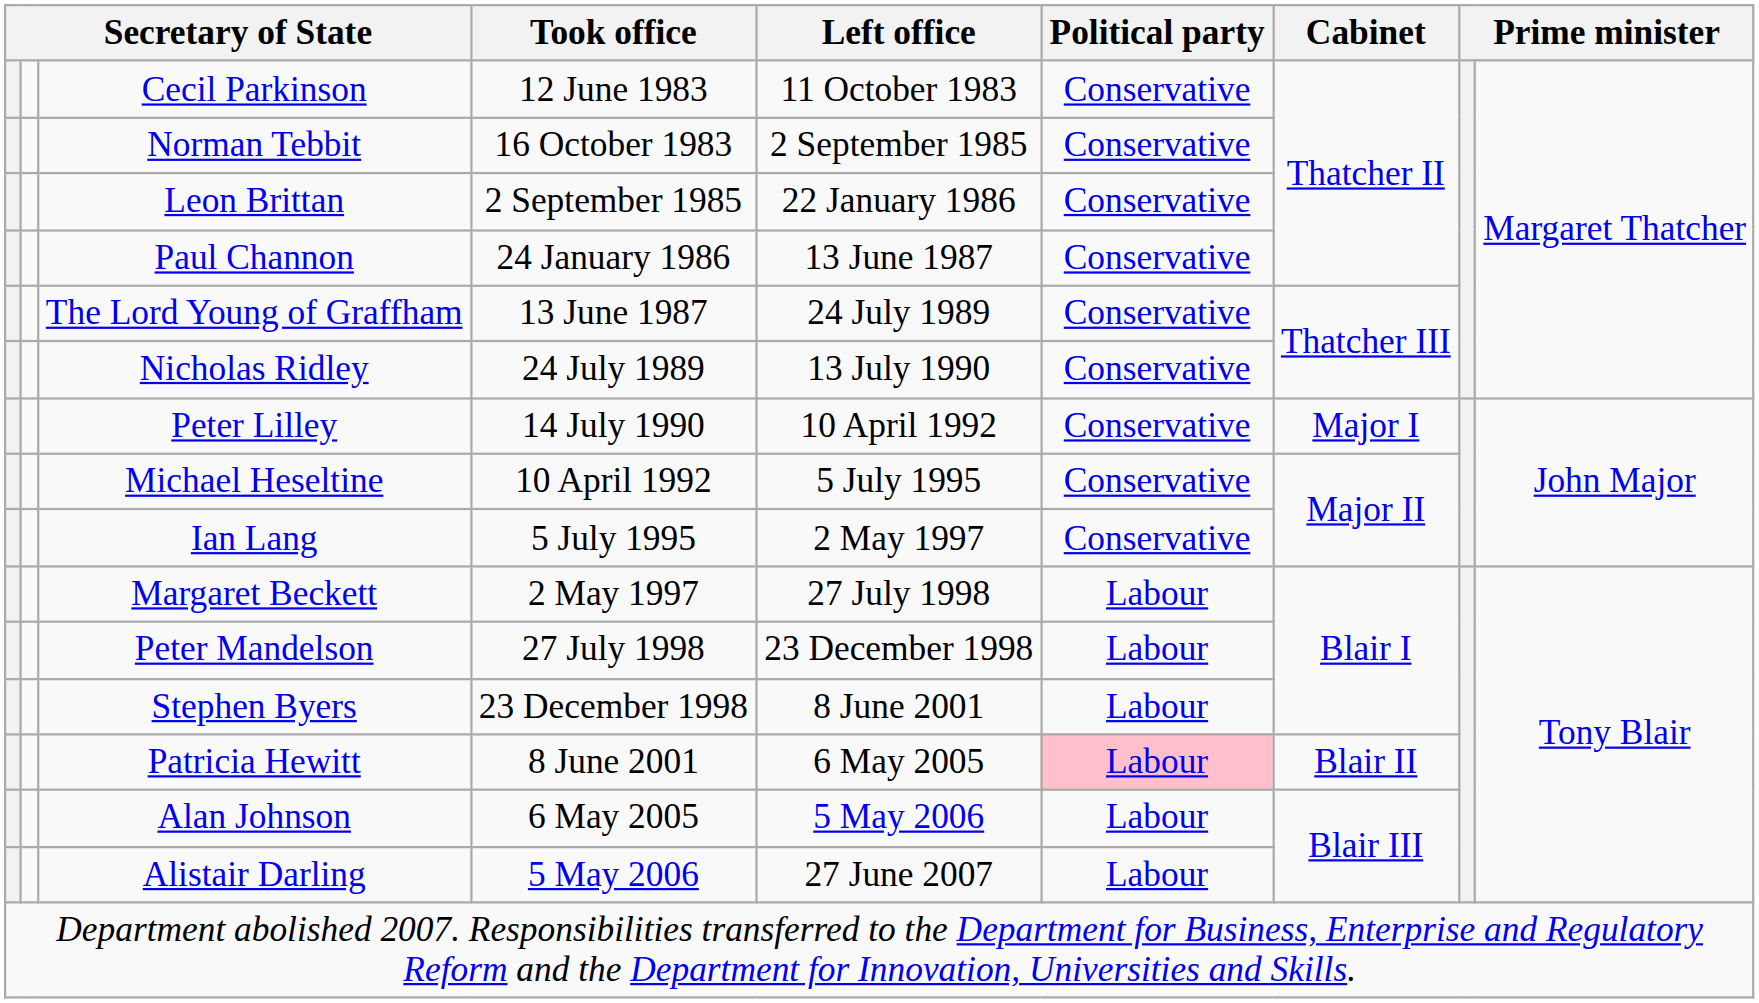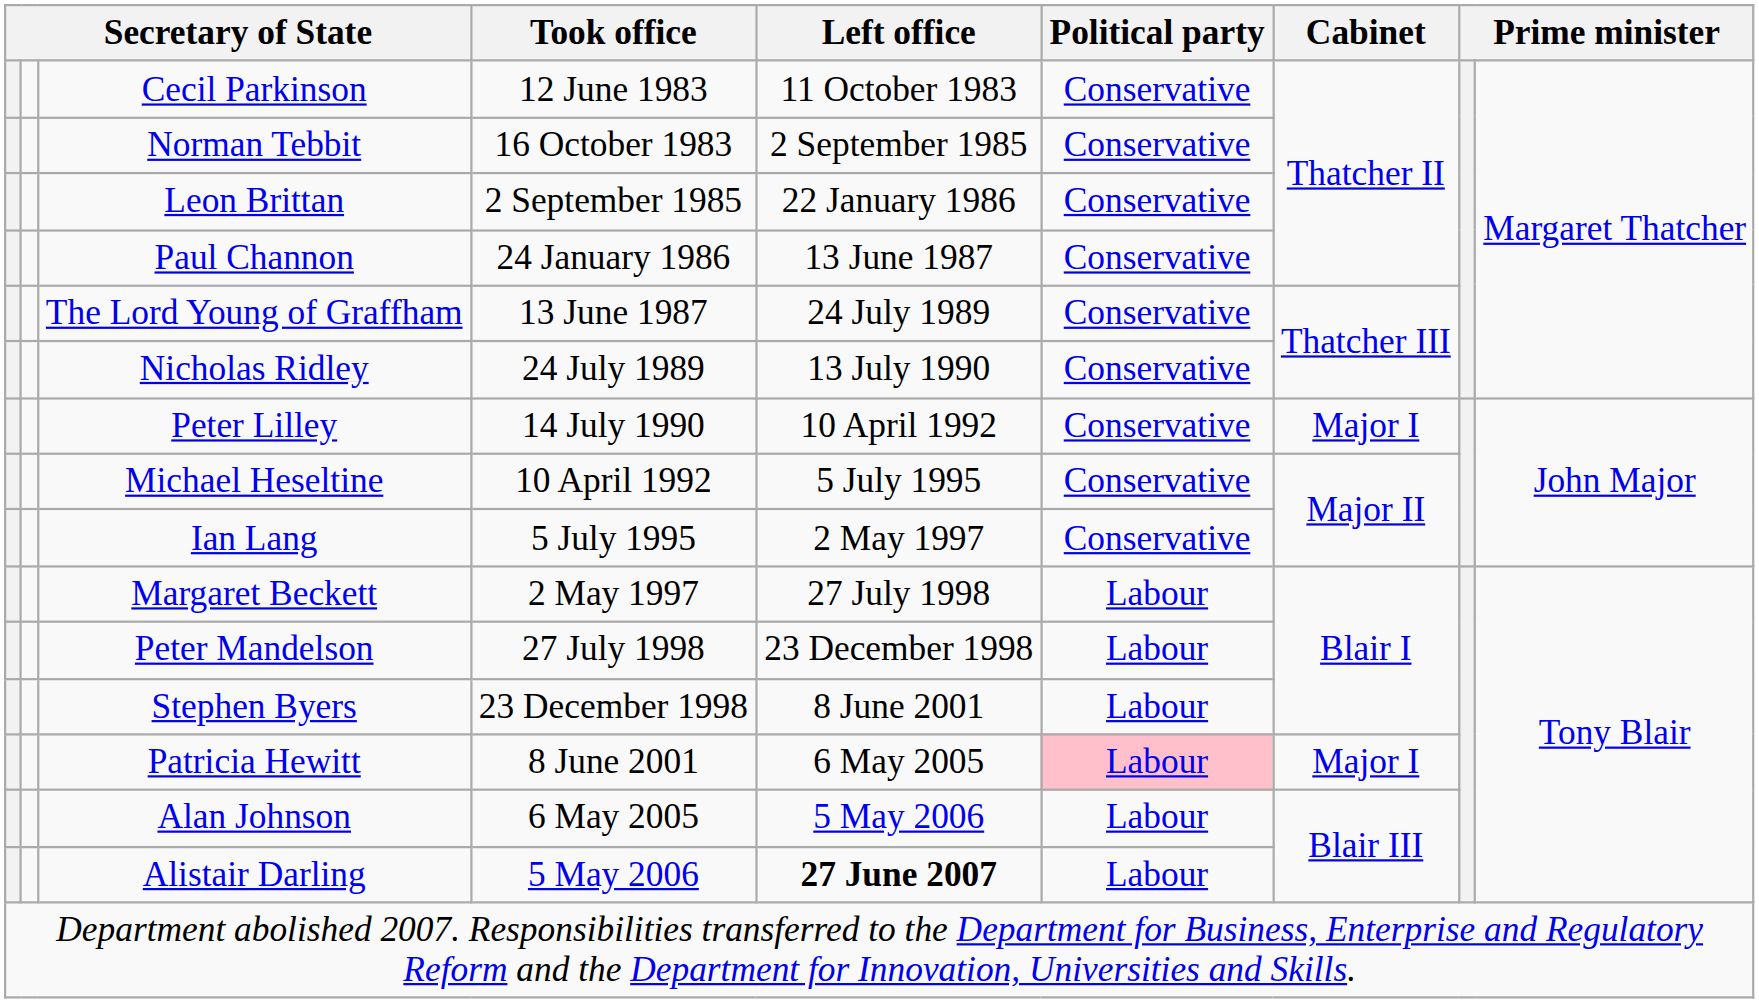Patricia Hewitt | Cabinet: Blair II -> Major I
Alistair Darling | Left office: normal -> bold
